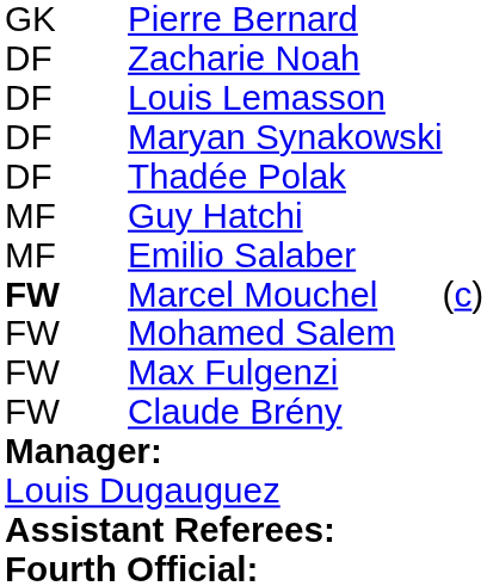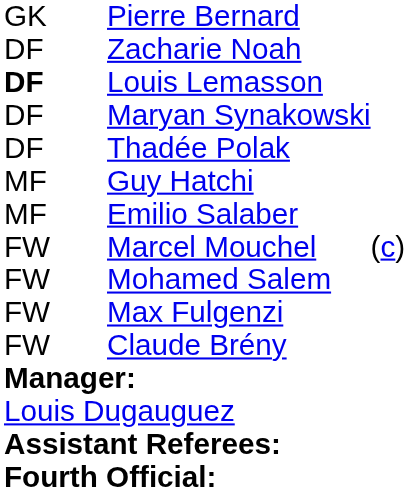Louis Lemasson | column 1: normal -> bold
Marcel Mouchel | column 1: bold -> normal
